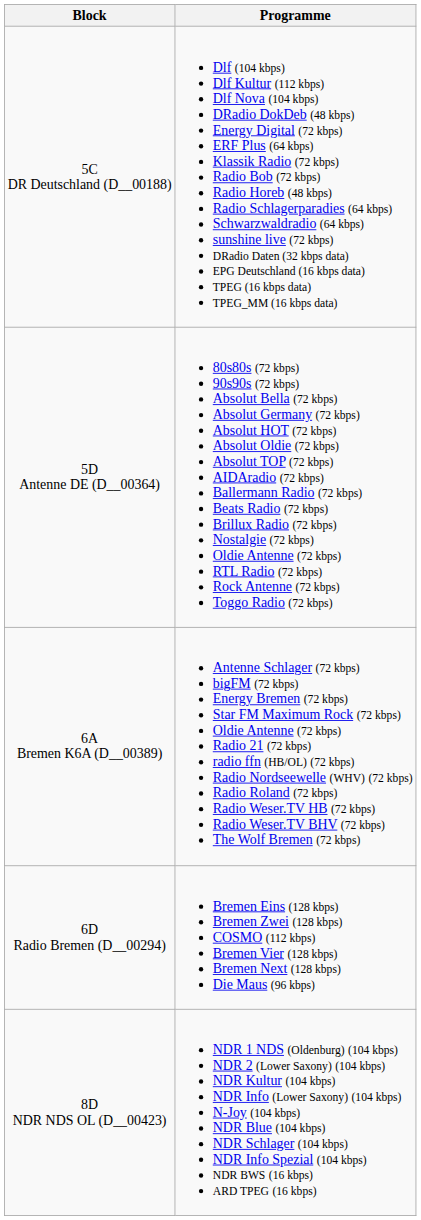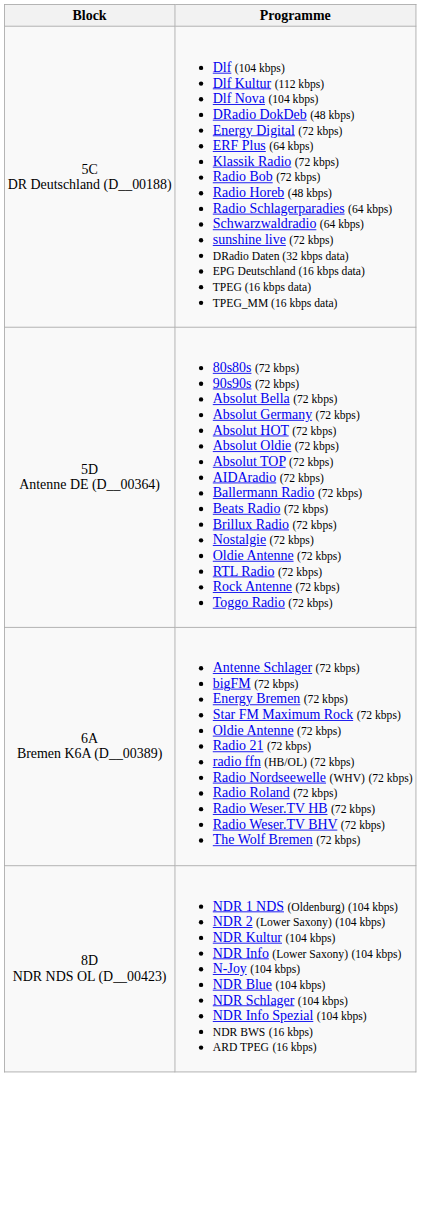- row: 6D Radio Bremen (D__00294) | Bremen Eins (128 kbps) Bremen Zwei (128 kbps) COSMO (112 kbps) Bremen Vier (128 kbps) Bremen Next (128 kbps) Die Maus (96 kbps)
